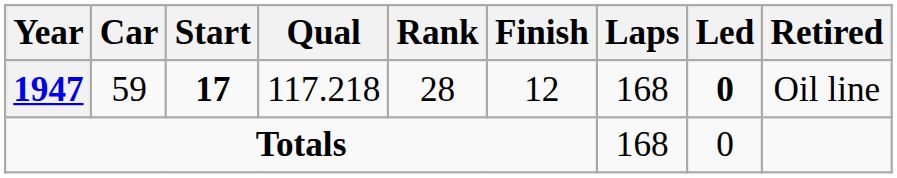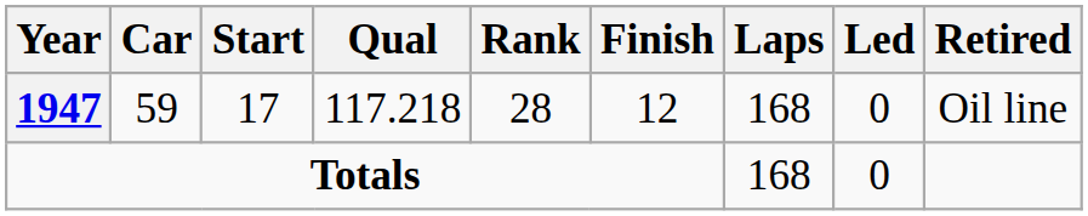1947 | Start: bold -> normal
1947 | Led: bold -> normal
